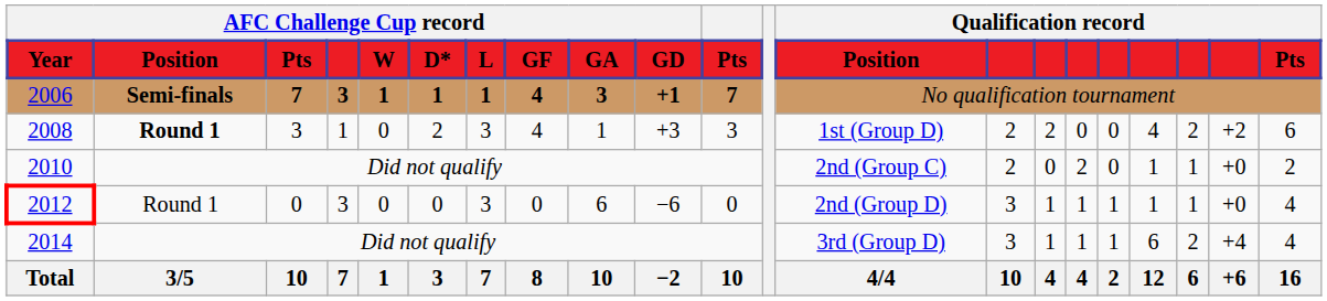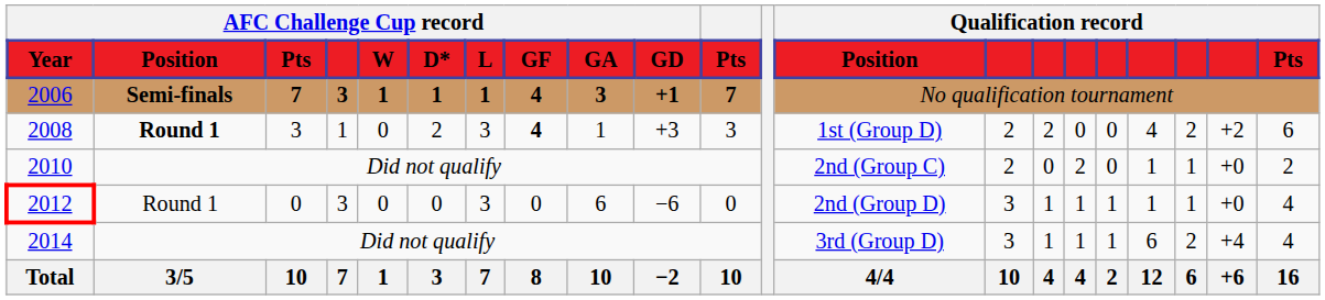2008 | AFC Challenge Cup record / GF: normal -> bold
